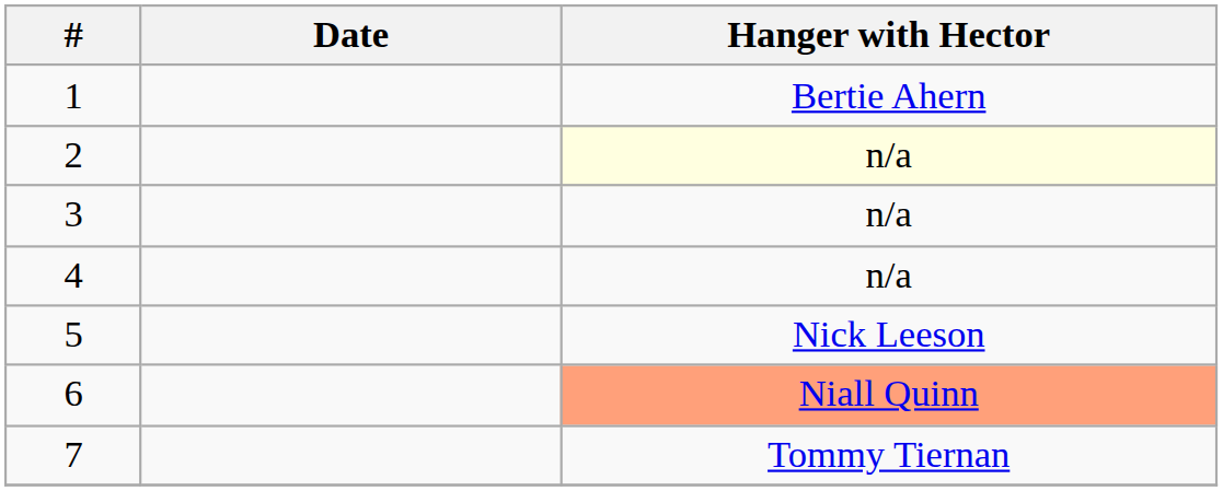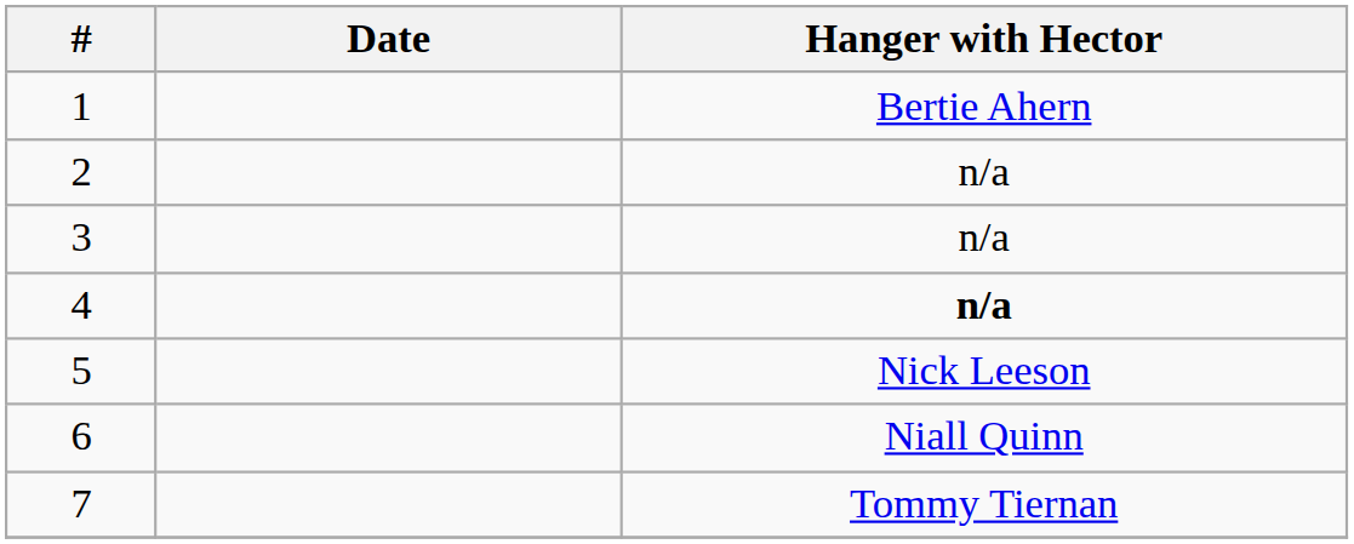2 | Hanger with Hector: lightyellow background -> no background
4 | Hanger with Hector: normal -> bold
6 | Hanger with Hector: lightsalmon background -> no background
